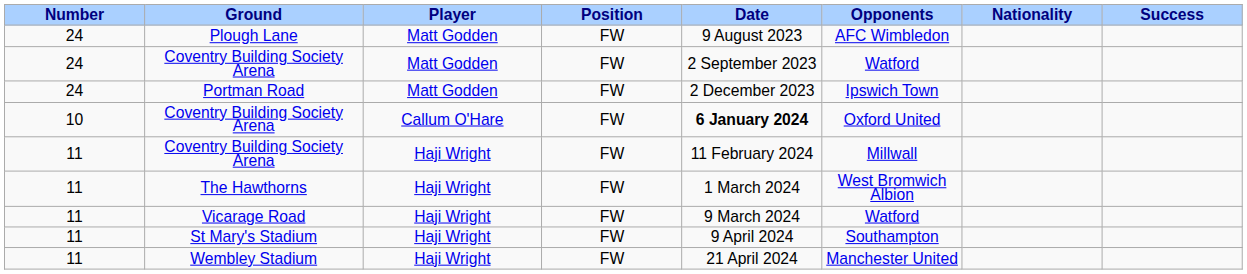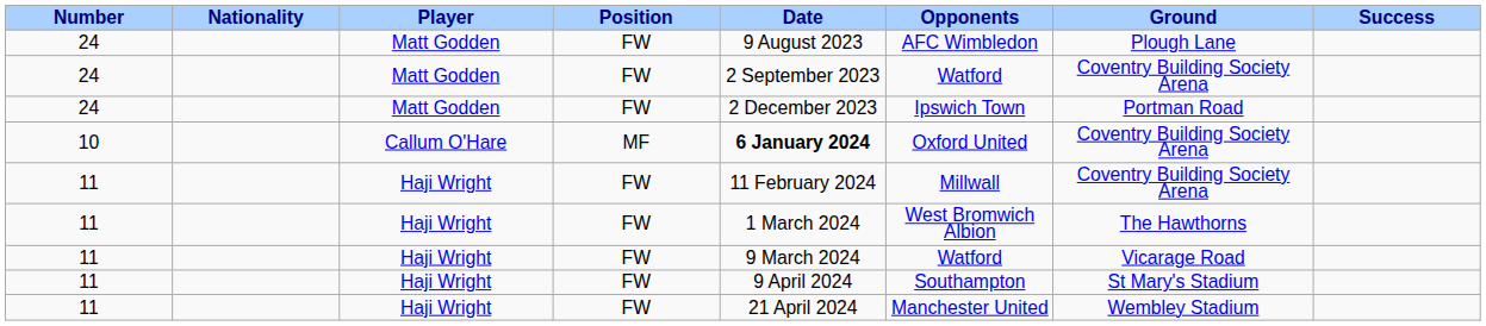columns swapped: Nationality <-> Ground
10 | Position: FW -> MF
